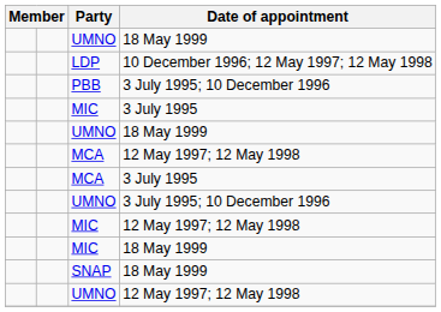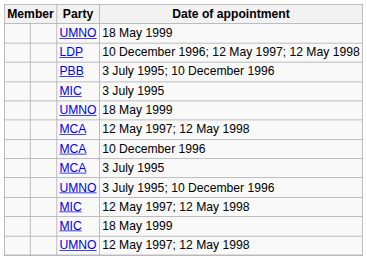+ row: MCA | 10 December 1996
- row: SNAP | 18 May 1999
